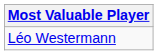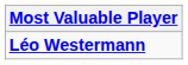row 2 | column 1: normal -> bold
